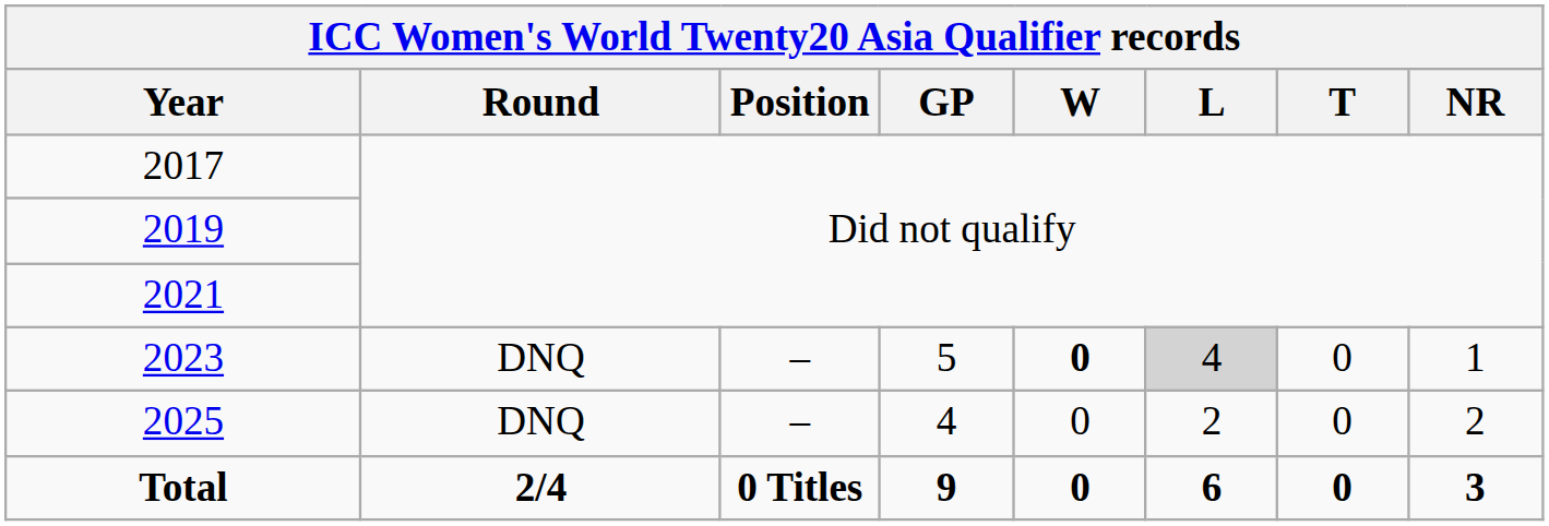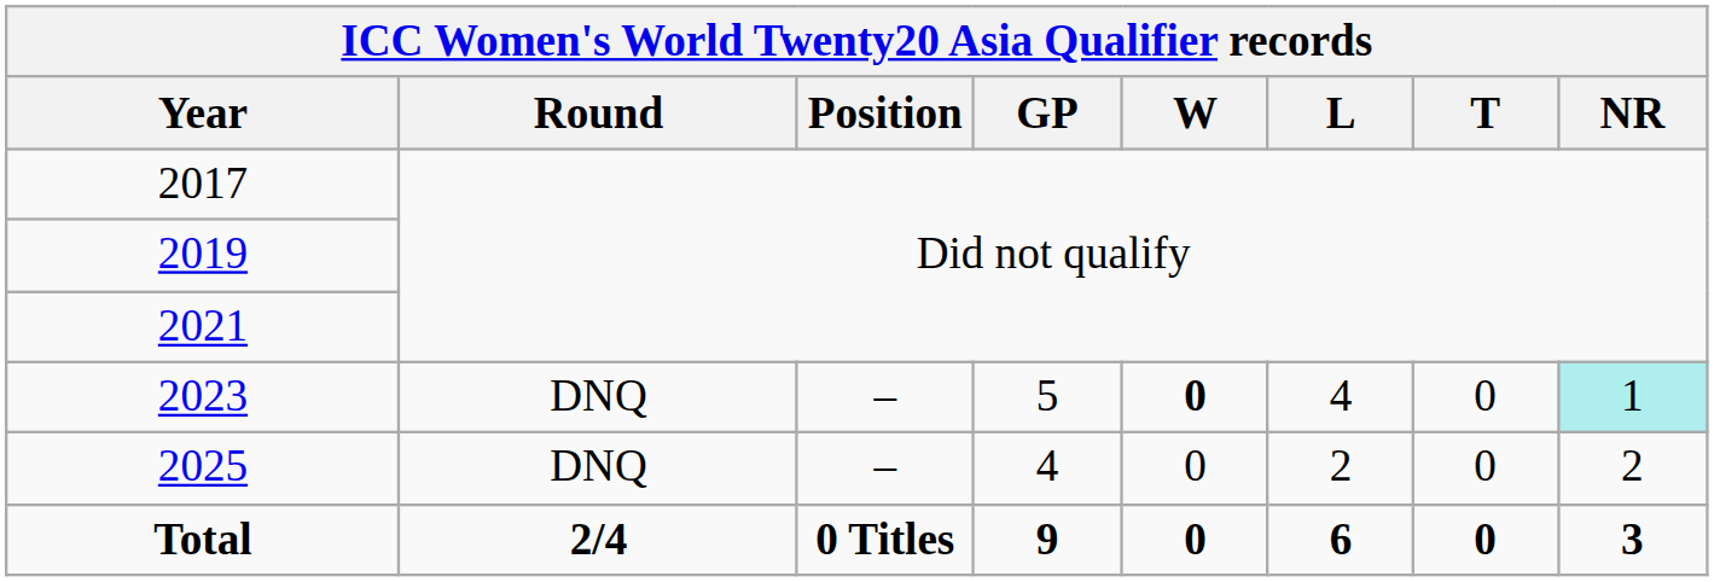2023 | L: lightgrey background -> no background
2023 | NR: no background -> paleturquoise background
